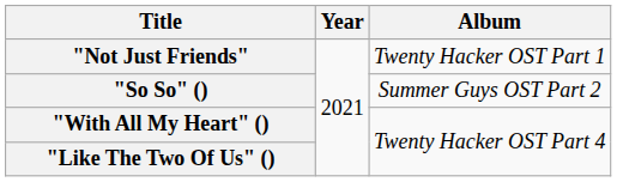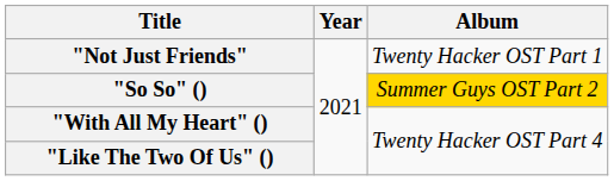"So So" () | Album: no background -> gold background
